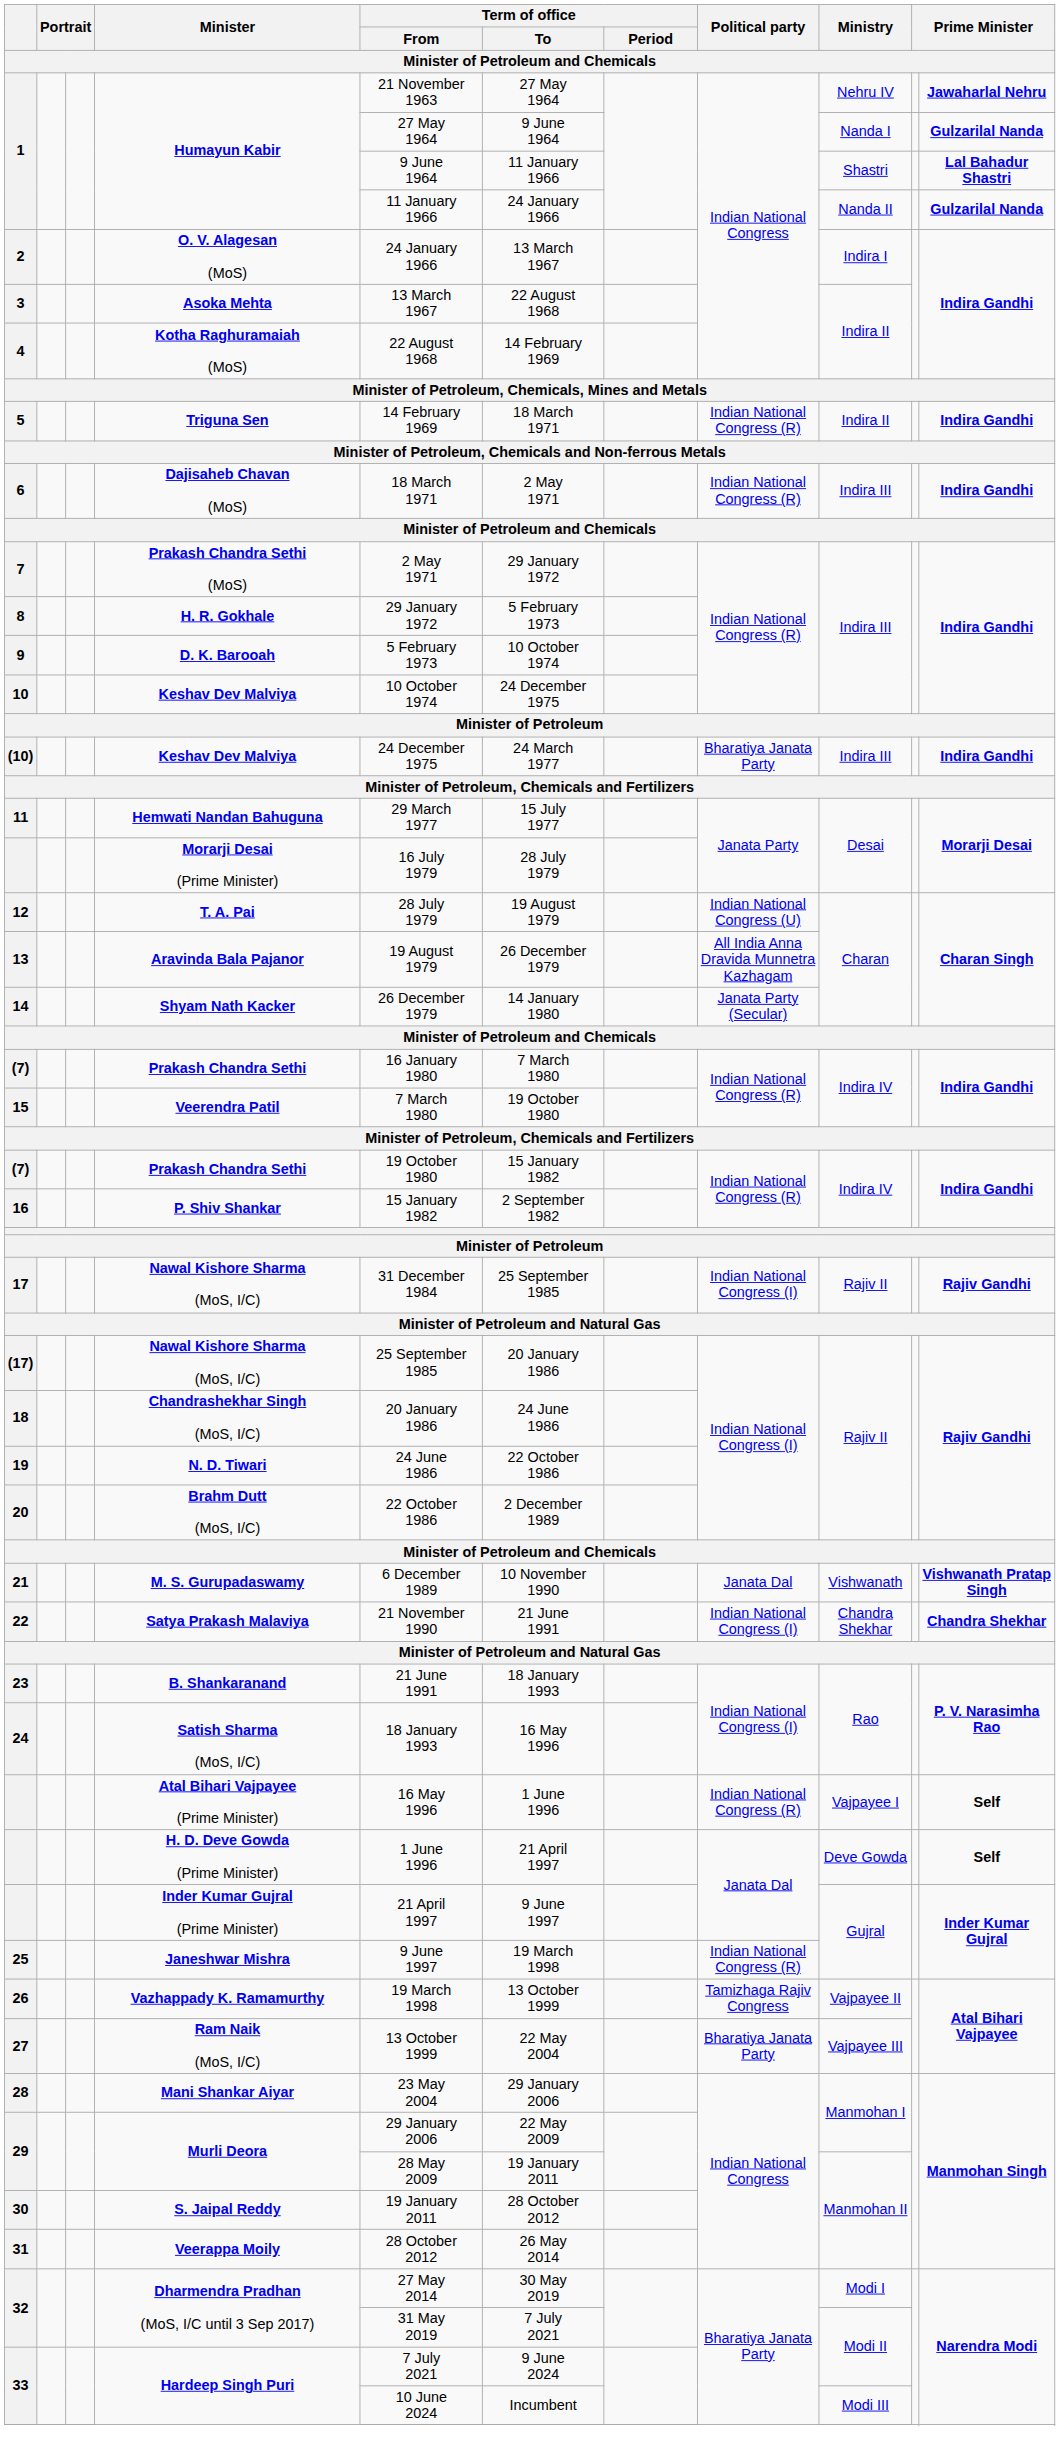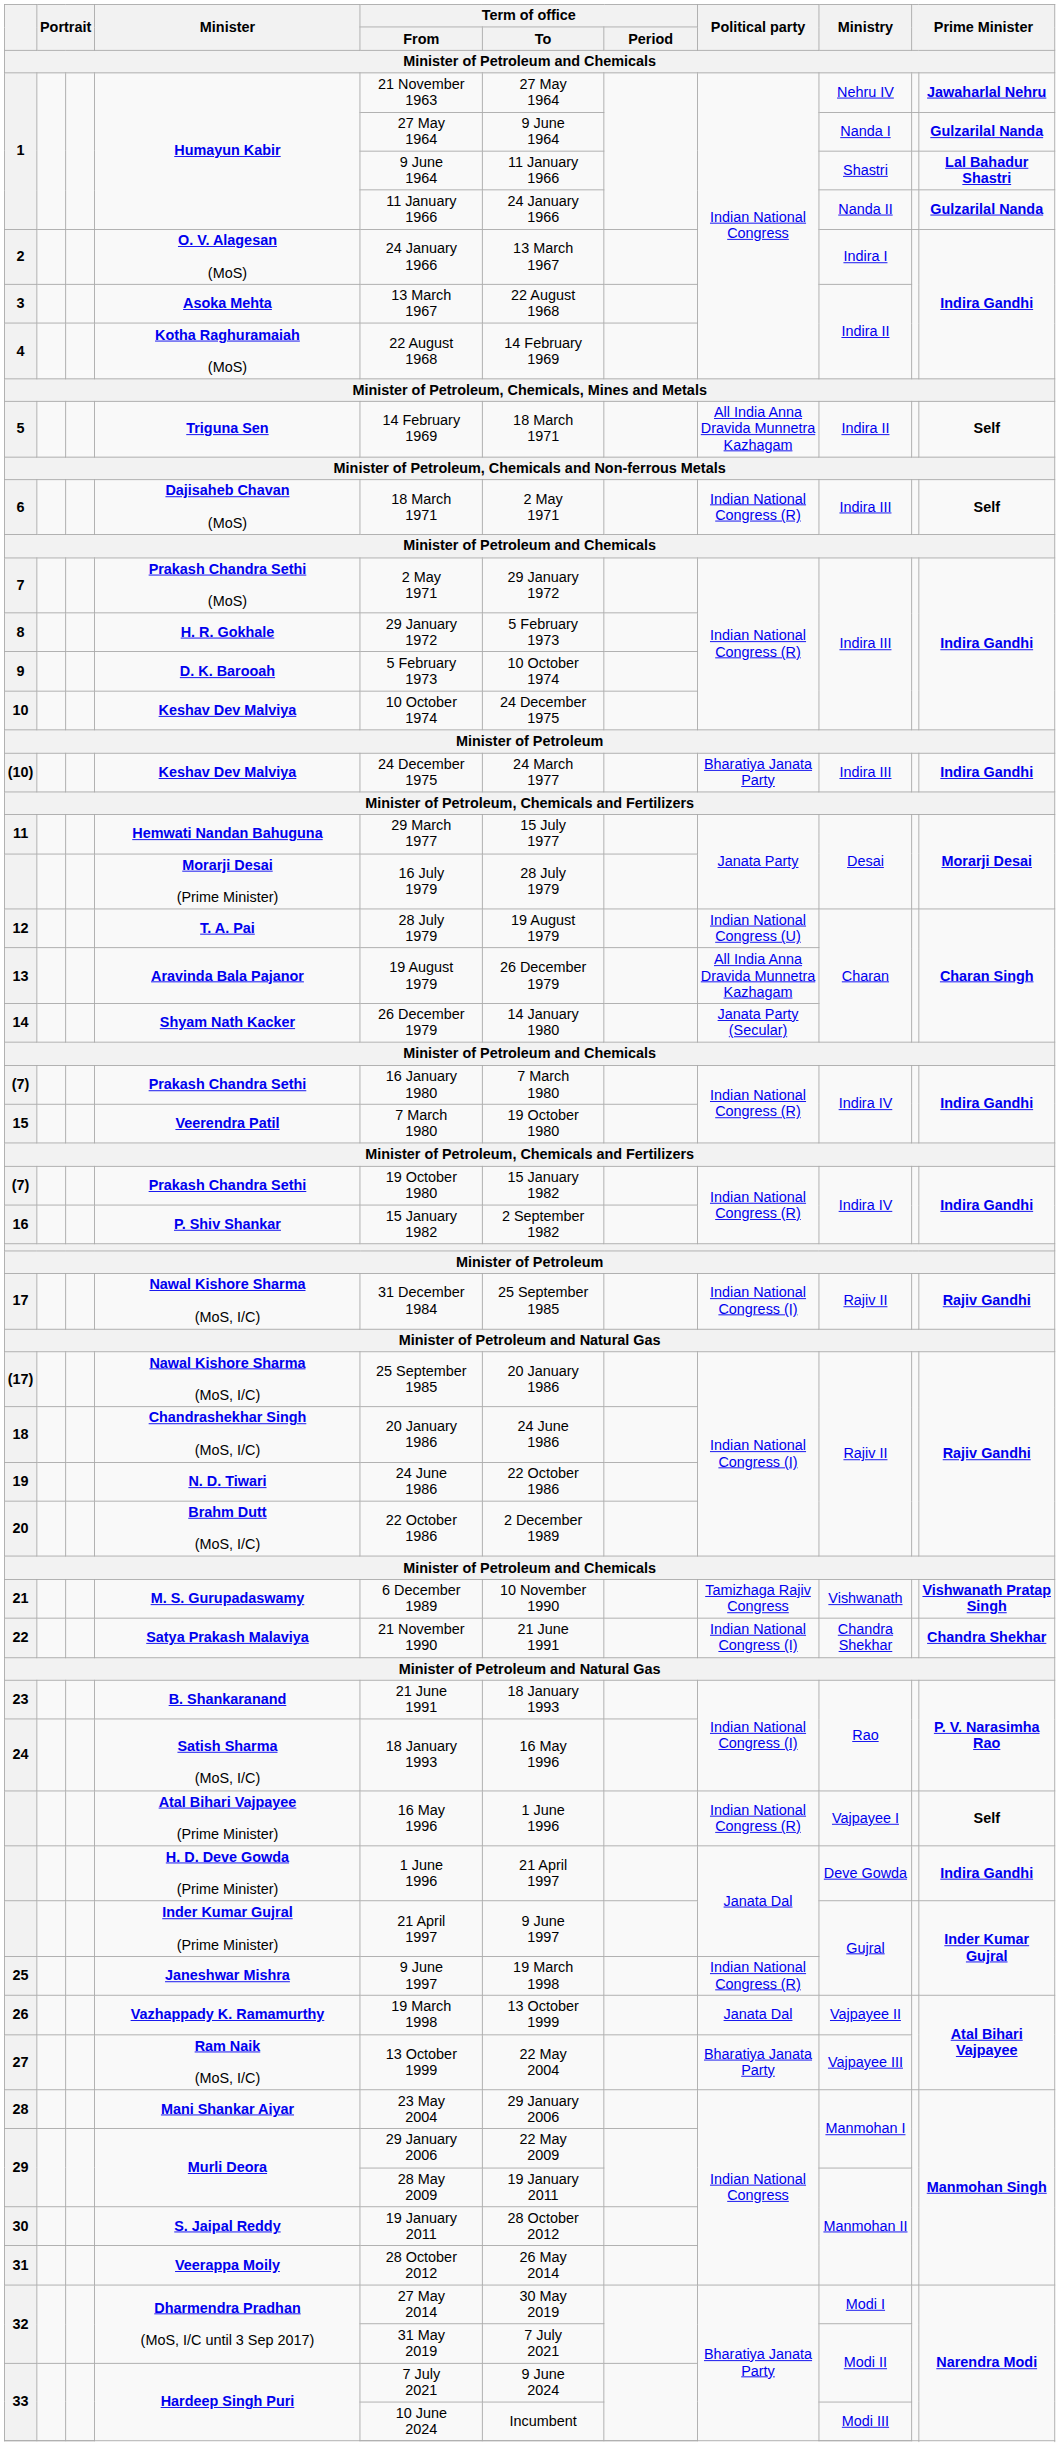Triguna Sen | Political party: Indian National Congress (R) -> All India Anna Dravida Munnetra Kazhagam
Triguna Sen | column 11: Indira Gandhi -> Self
Dajisaheb Chavan (MoS) | column 11: Indira Gandhi -> Self
M. S. Gurupadaswamy | Political party: Janata Dal -> Tamizhaga Rajiv Congress
H. D. Deve Gowda (Prime Minister) | column 11: Self -> Indira Gandhi
Vazhappady K. Ramamurthy | Political party: Tamizhaga Rajiv Congress -> Janata Dal
